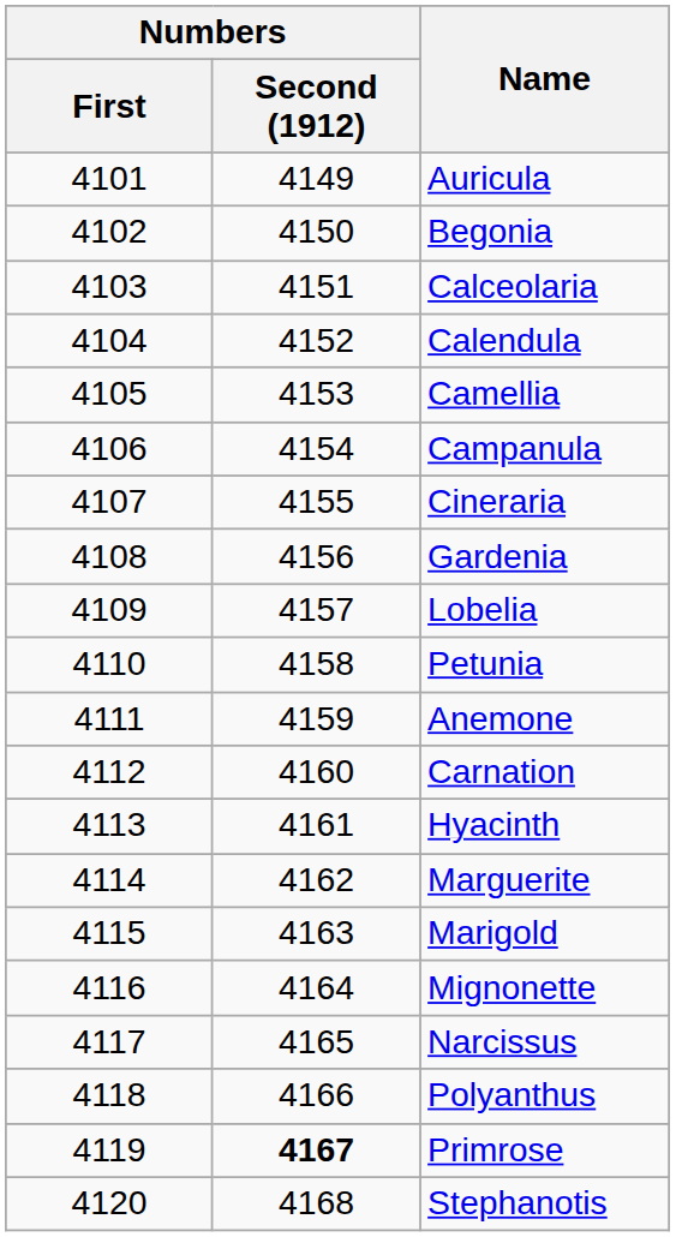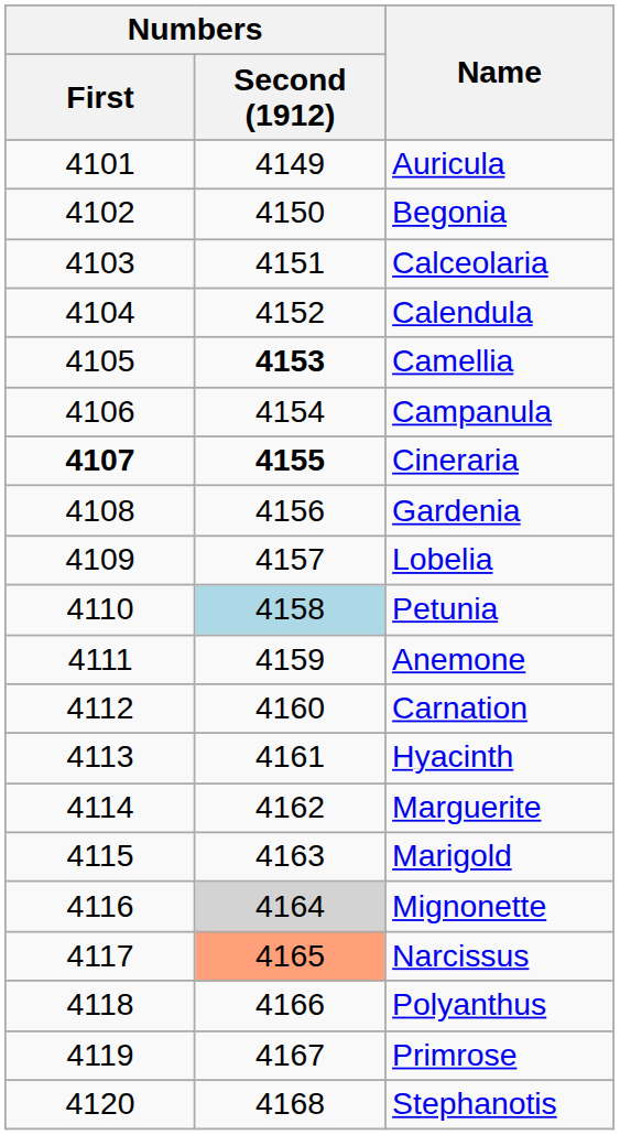Camellia | Numbers / Second (1912): normal -> bold
Cineraria | Numbers / First: normal -> bold
Cineraria | Numbers / Second (1912): normal -> bold
Petunia | Numbers / Second (1912): no background -> lightblue background
Mignonette | Numbers / Second (1912): no background -> lightgrey background
Narcissus | Numbers / Second (1912): no background -> lightsalmon background
Primrose | Numbers / Second (1912): bold -> normal
